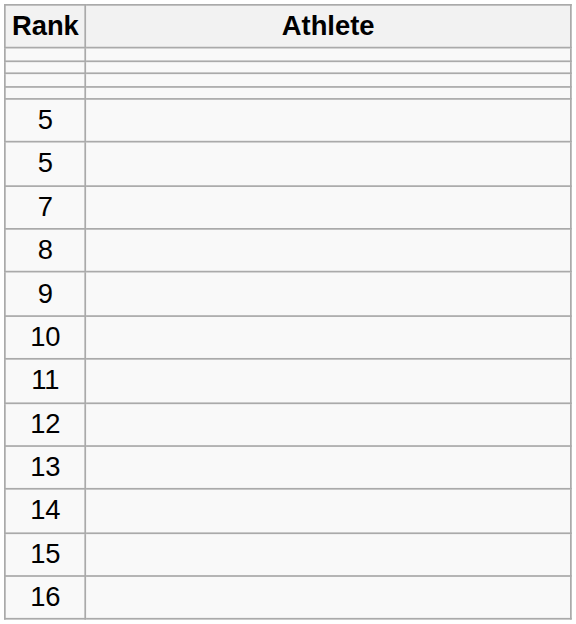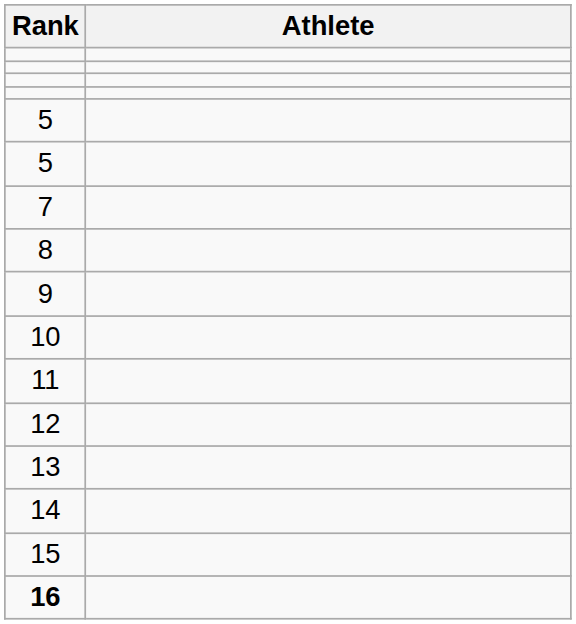row 17 | Rank: normal -> bold
